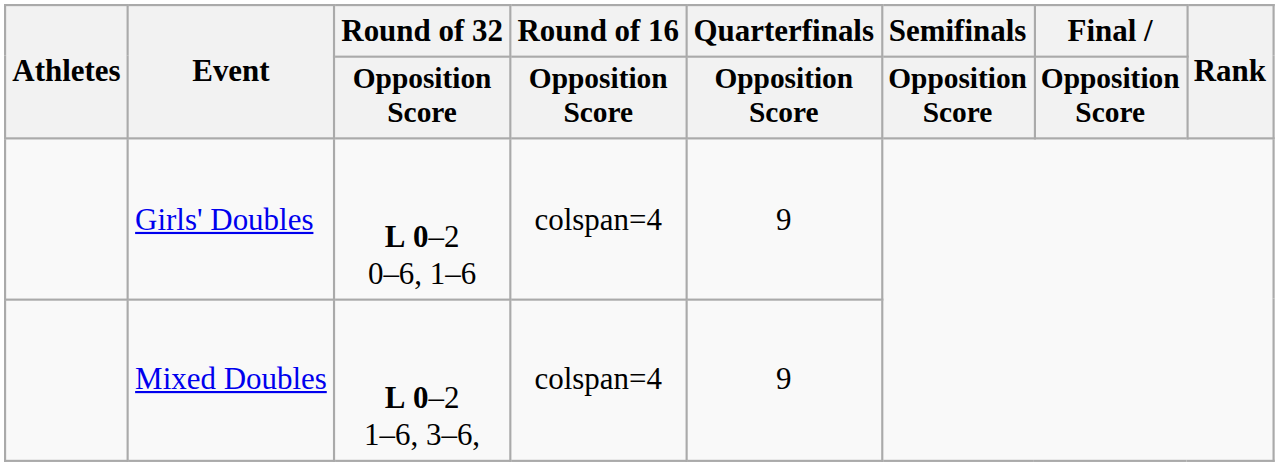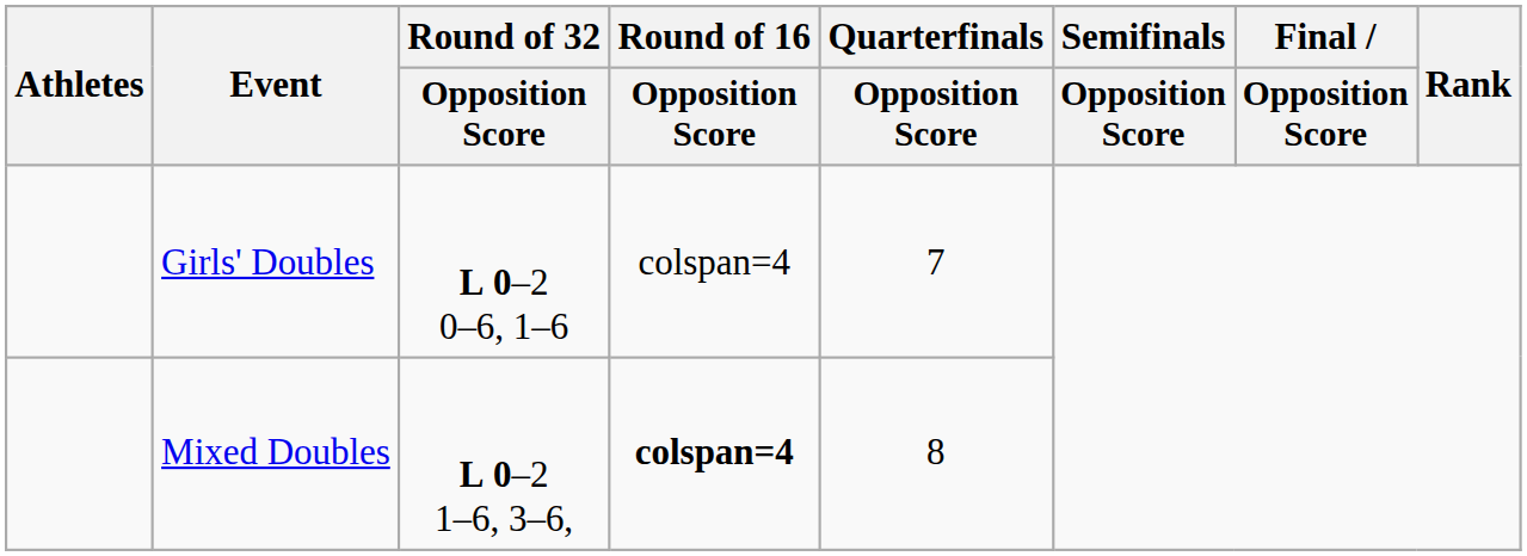Girls' Doubles | Quarterfinals / Opposition Score: 9 -> 7
Mixed Doubles | Round of 16 / Opposition Score: normal -> bold
Mixed Doubles | Quarterfinals / Opposition Score: 9 -> 8
